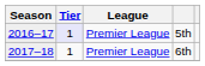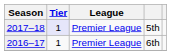5th | Season: 2016–17 -> 2017–18
6th | Season: 2017–18 -> 2016–17
